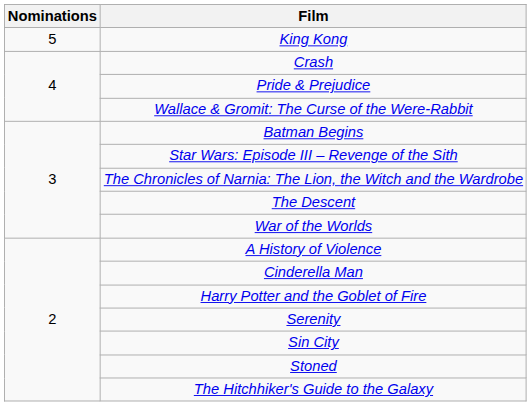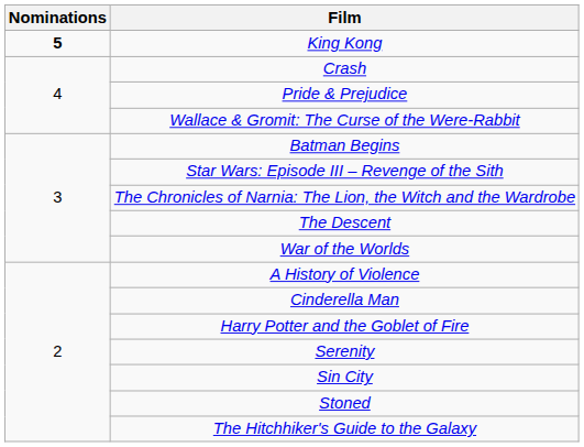King Kong | Nominations: normal -> bold
